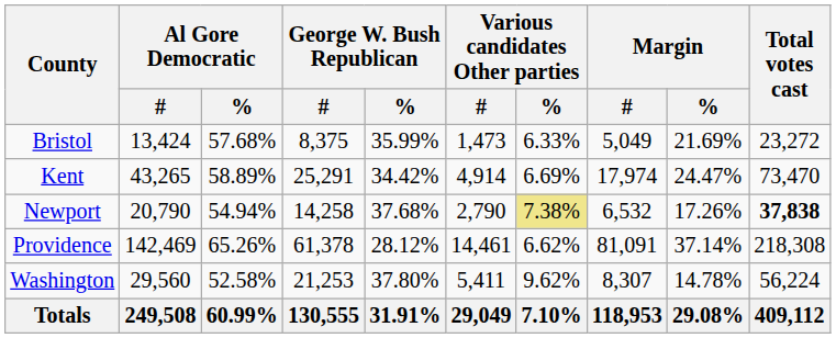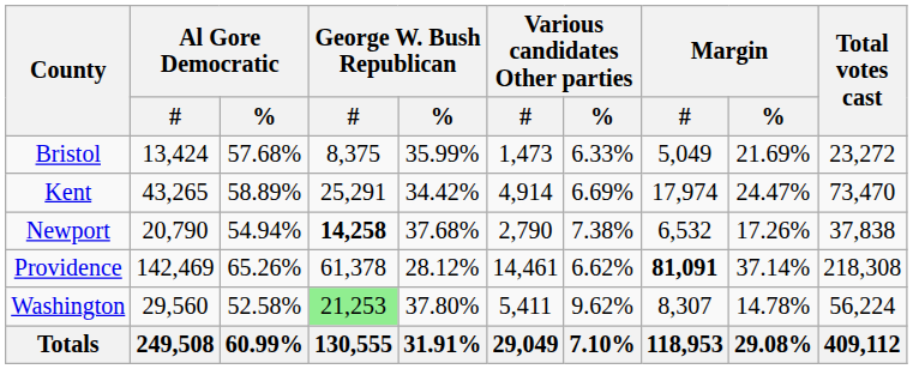Newport | George W. Bush Republican / #: normal -> bold
Newport | Various candidates Other parties / %: khaki background -> no background
Newport | Total votes cast: bold -> normal
Providence | Margin / #: normal -> bold
Washington | George W. Bush Republican / #: no background -> lightgreen background
